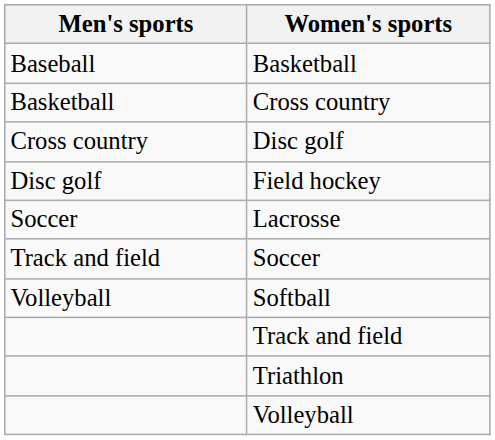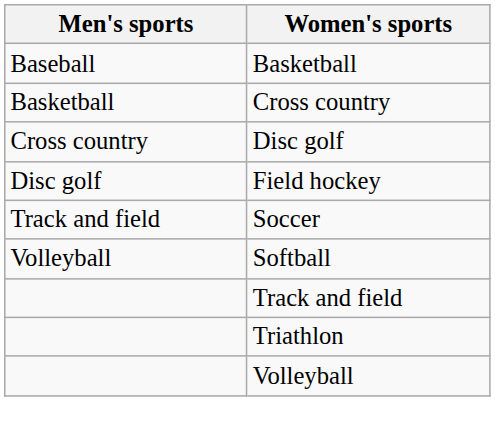- row: Soccer | Lacrosse
